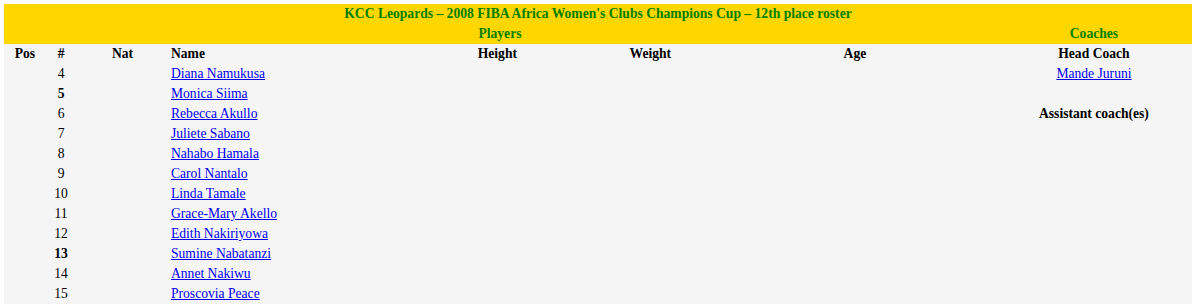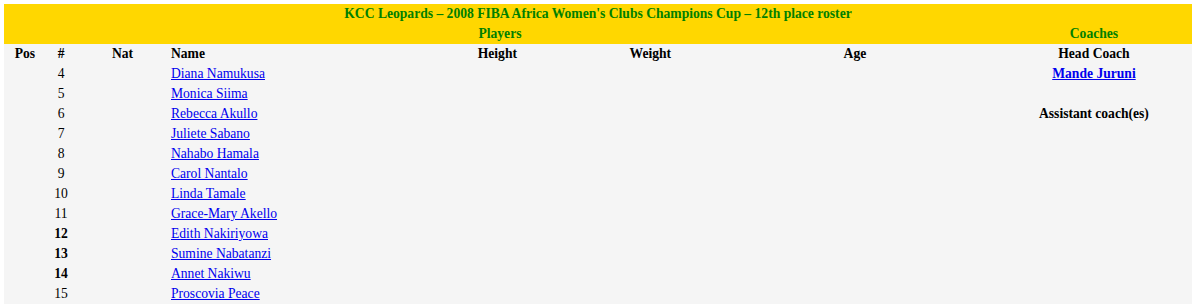Diana Namukusa | column 8: normal -> bold
Monica Siima | column 2: bold -> normal
Edith Nakiriyowa | column 2: normal -> bold
Annet Nakiwu | column 2: normal -> bold
